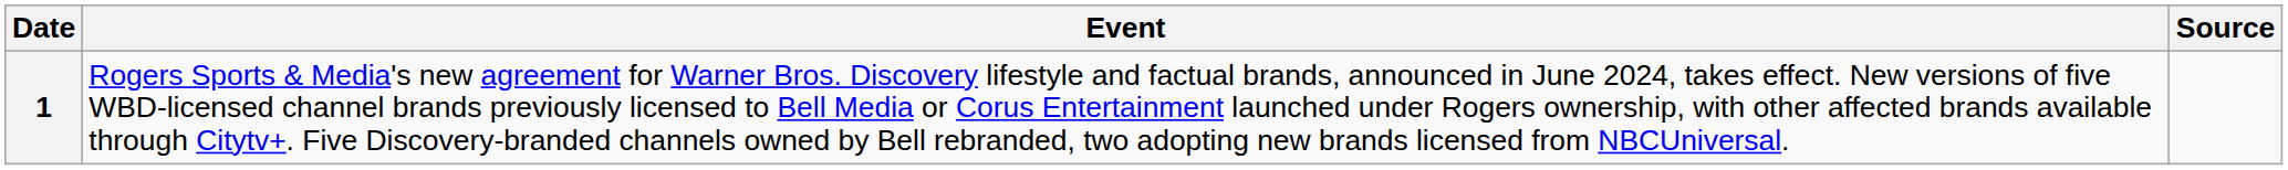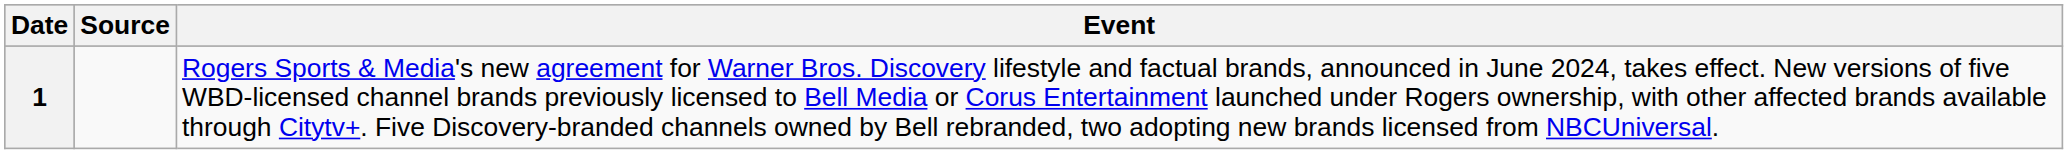columns swapped: Event <-> Source
